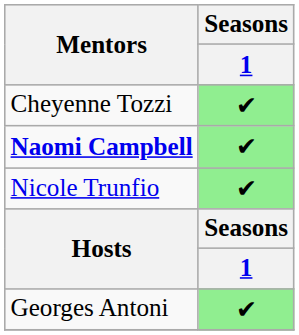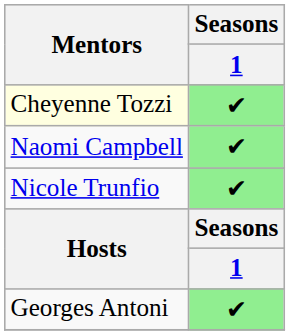Cheyenne Tozzi | Mentors: no background -> lightyellow background
Naomi Campbell | Mentors: bold -> normal
